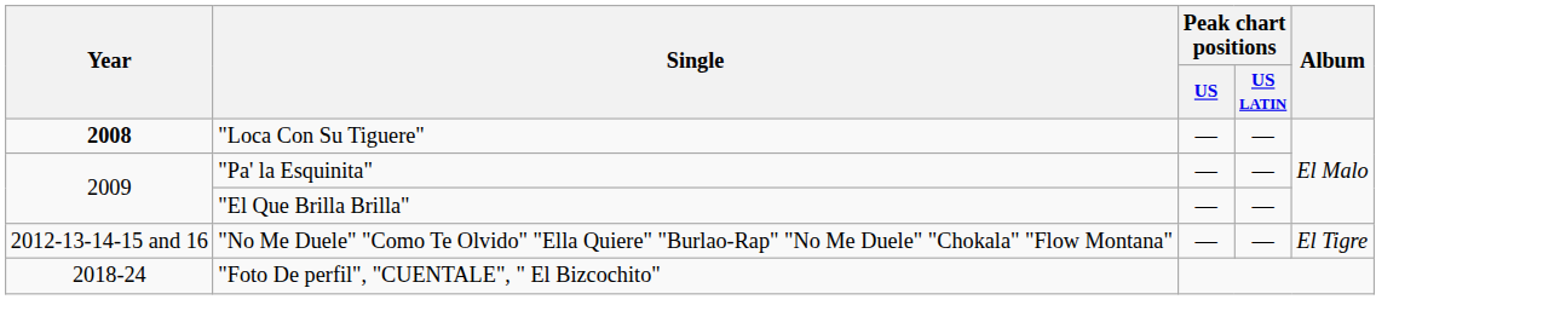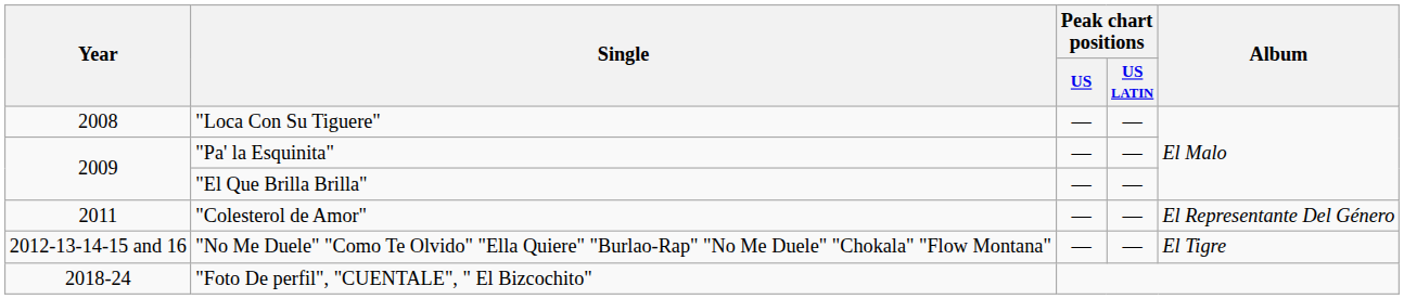"Loca Con Su Tiguere" | Year: bold -> normal
+ row: 2011 | "Colesterol de Amor" | — | — | El Representante Del Género
